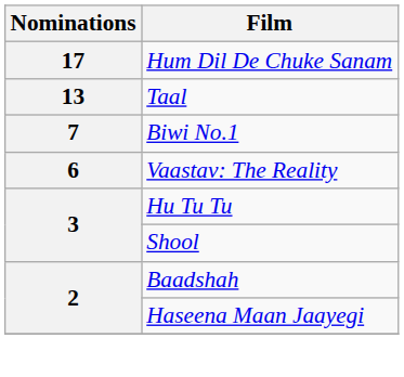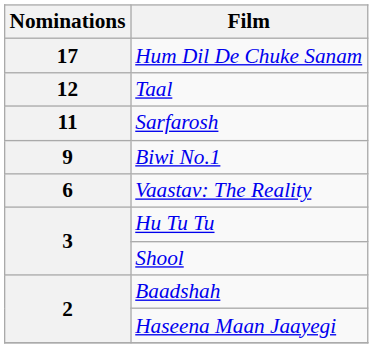Taal | Nominations: 13 -> 12
+ row: 11 | Sarfarosh
Biwi No.1 | Nominations: 7 -> 9
